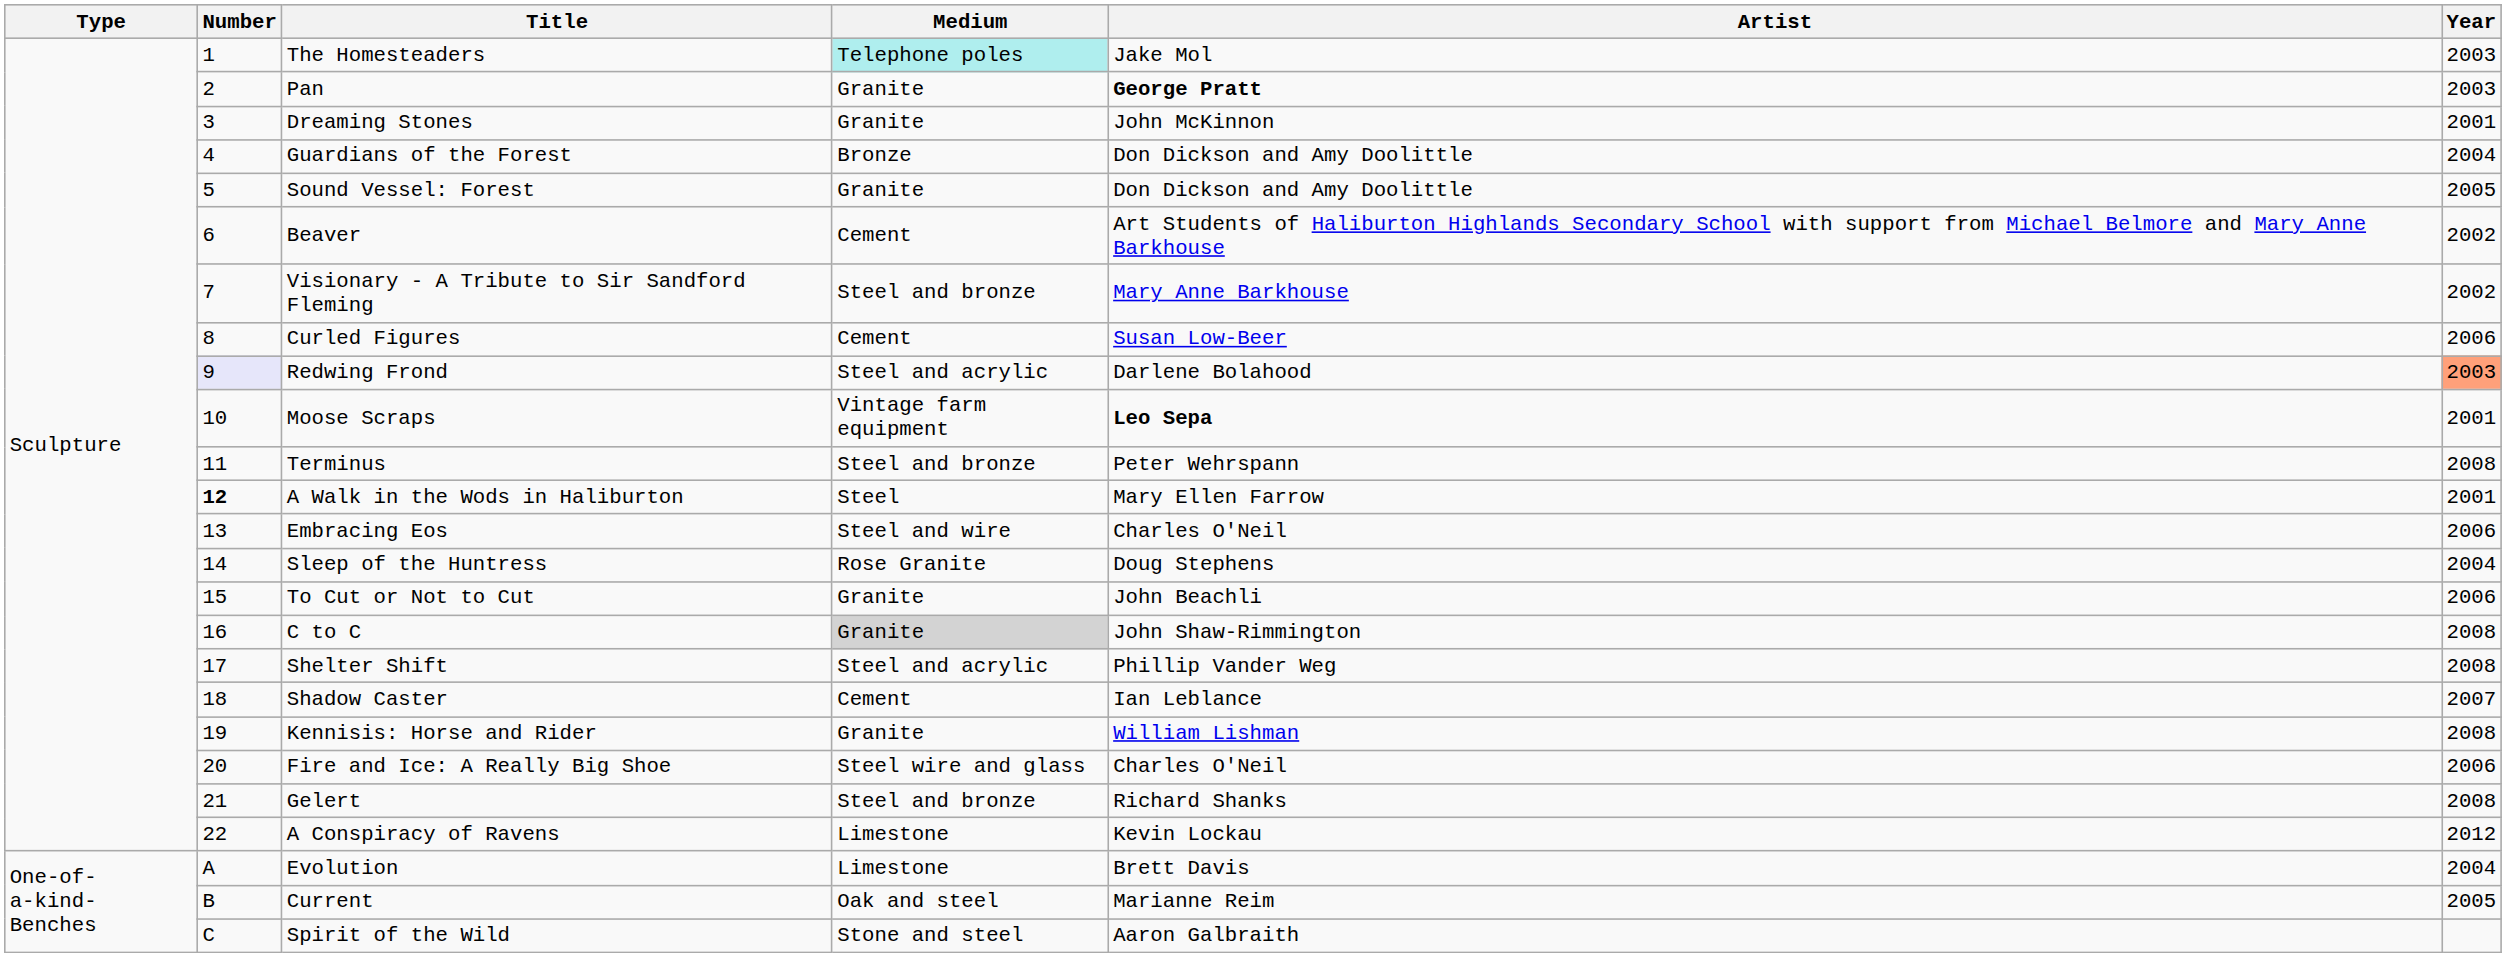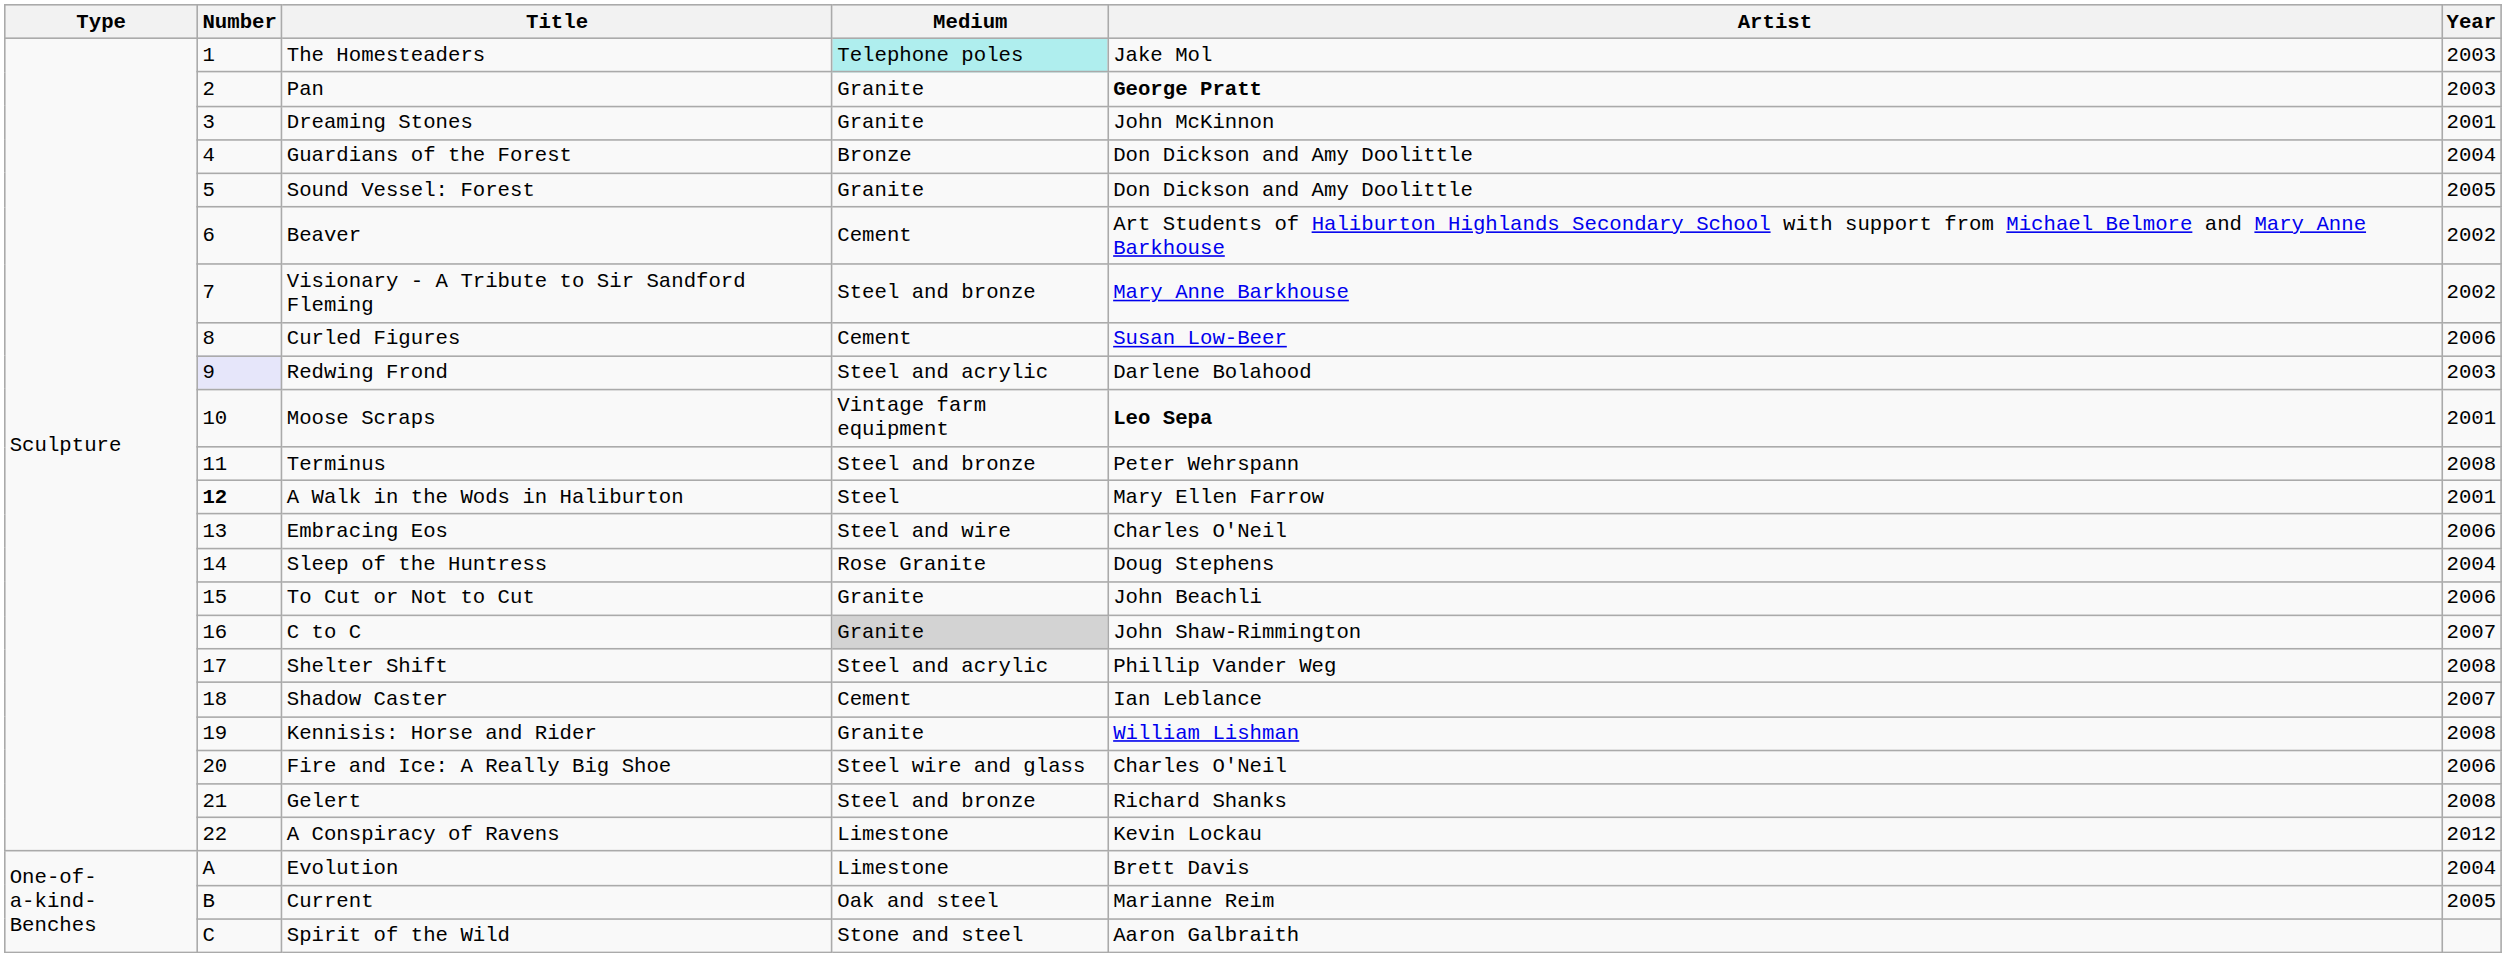Redwing Frond | Year: lightsalmon background -> no background
C to C | Year: 2008 -> 2007
